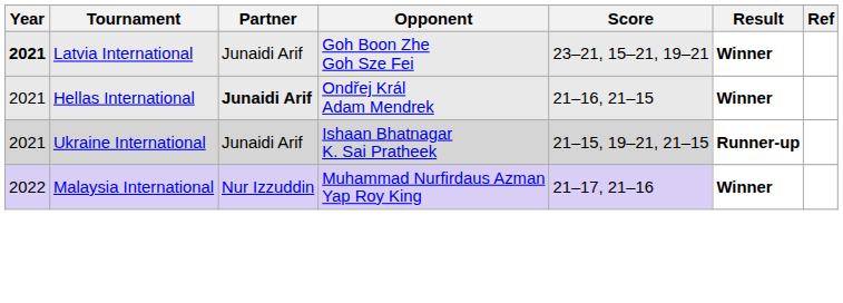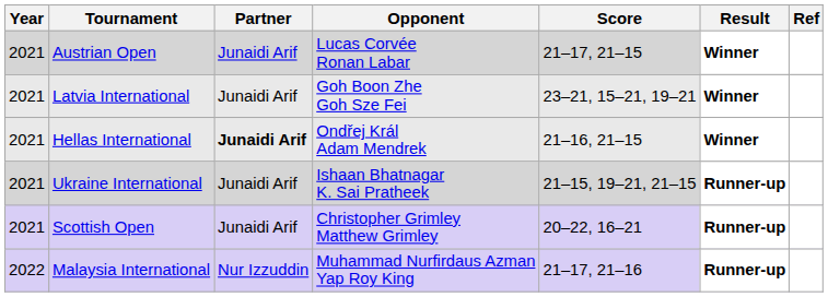+ row: 2021 | Austrian Open | Junaidi Arif | Lucas Corvée Ronan Labar | 21–17, 21–15 | Winner
Latvia International | Year: bold -> normal
+ row: 2021 | Scottish Open | Junaidi Arif | Christopher Grimley Matthew Grimley | 20–22, 16–21 | Runner-up
Malaysia International | Result: Winner -> Runner-up
